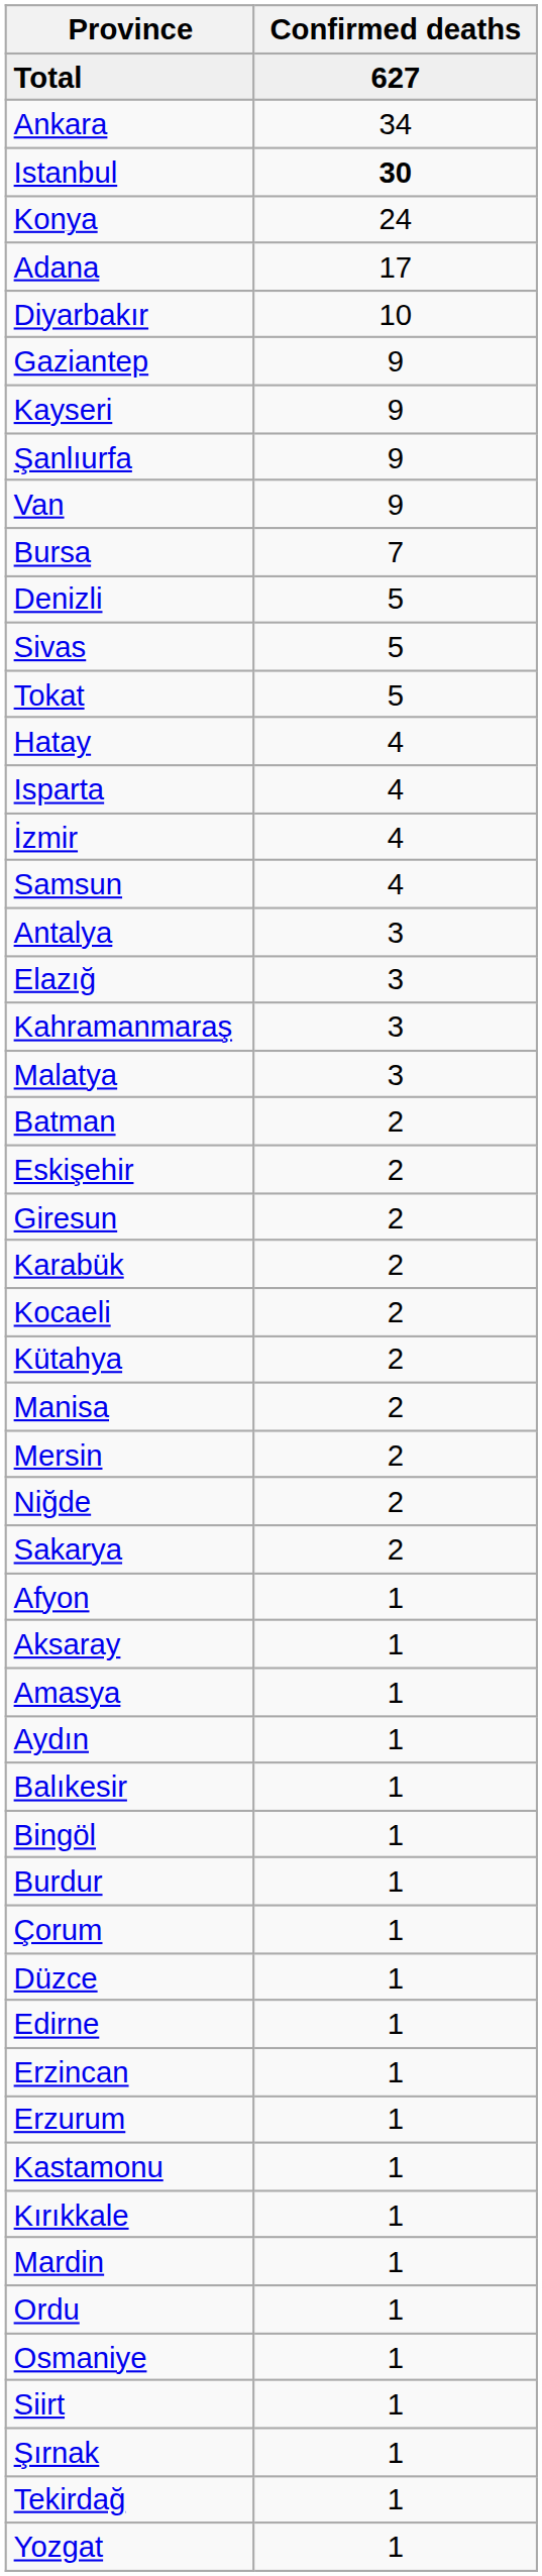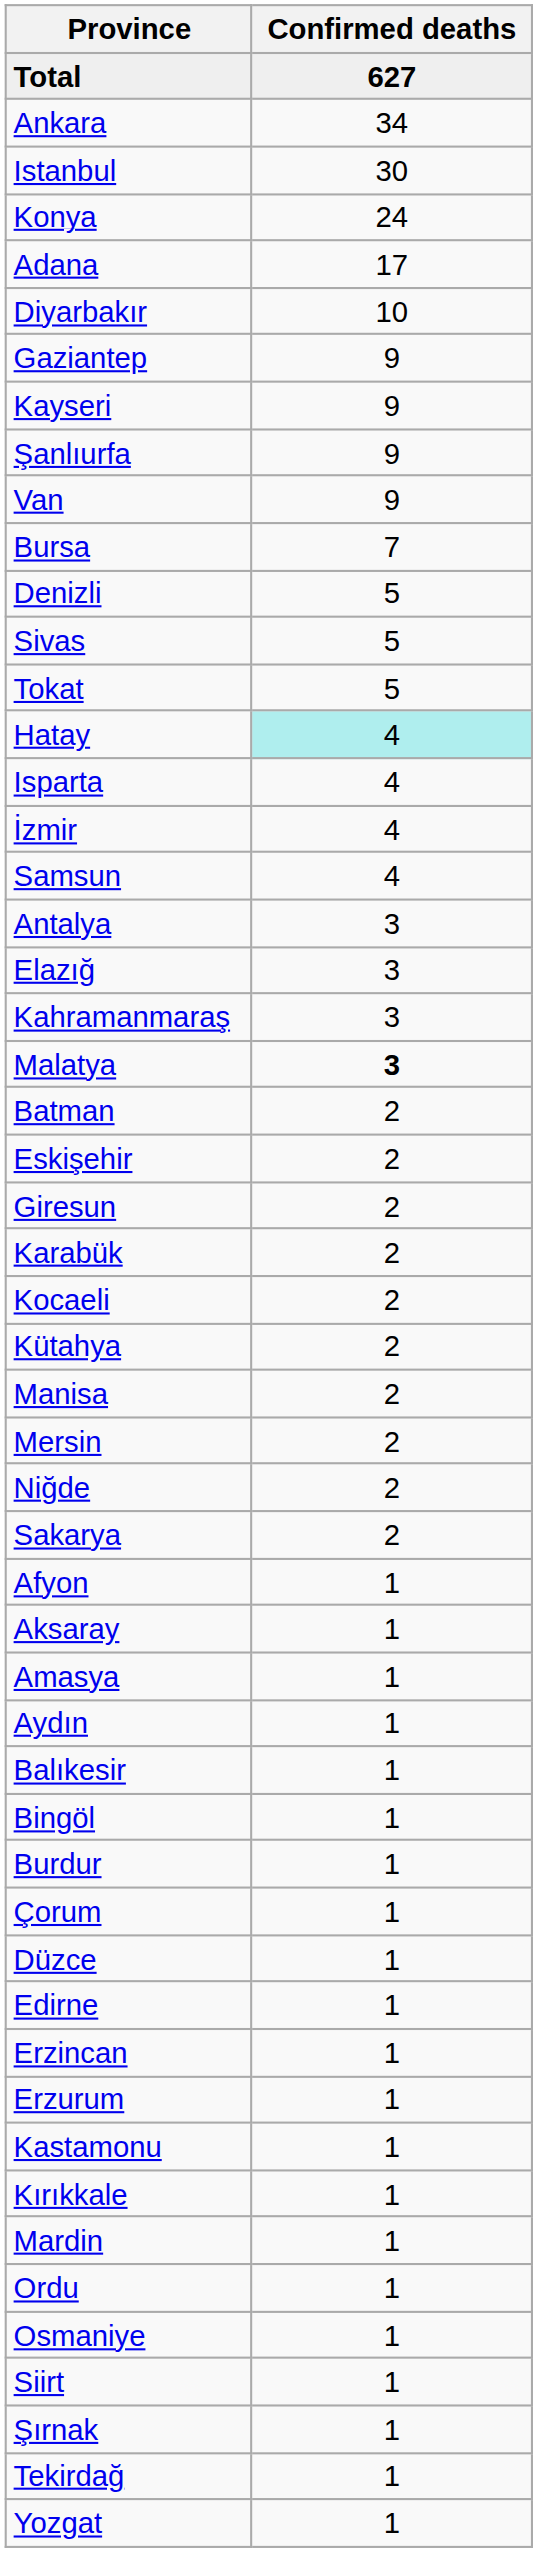Istanbul | Confirmed deaths: bold -> normal
Hatay | Confirmed deaths: no background -> paleturquoise background
Malatya | Confirmed deaths: normal -> bold
